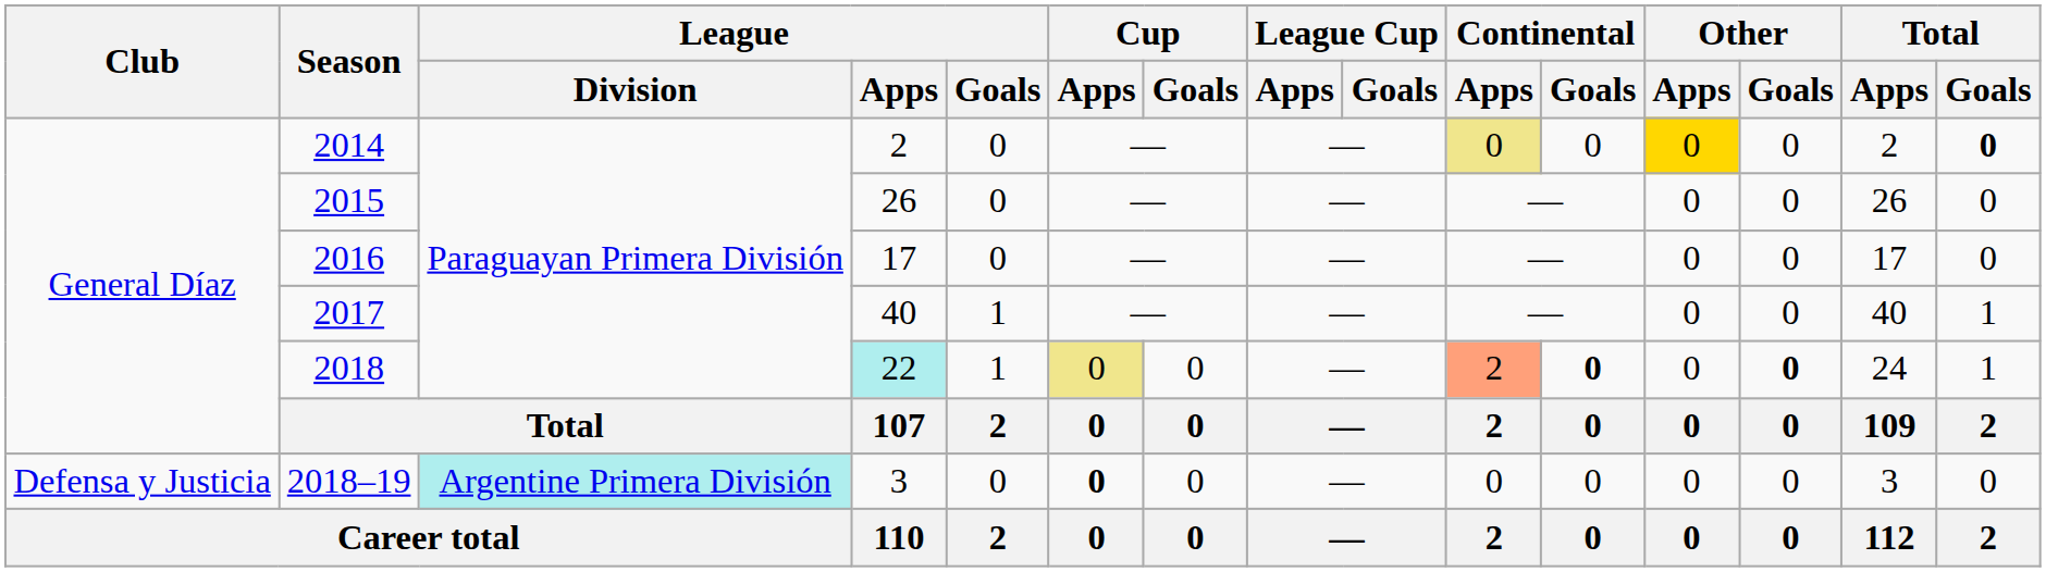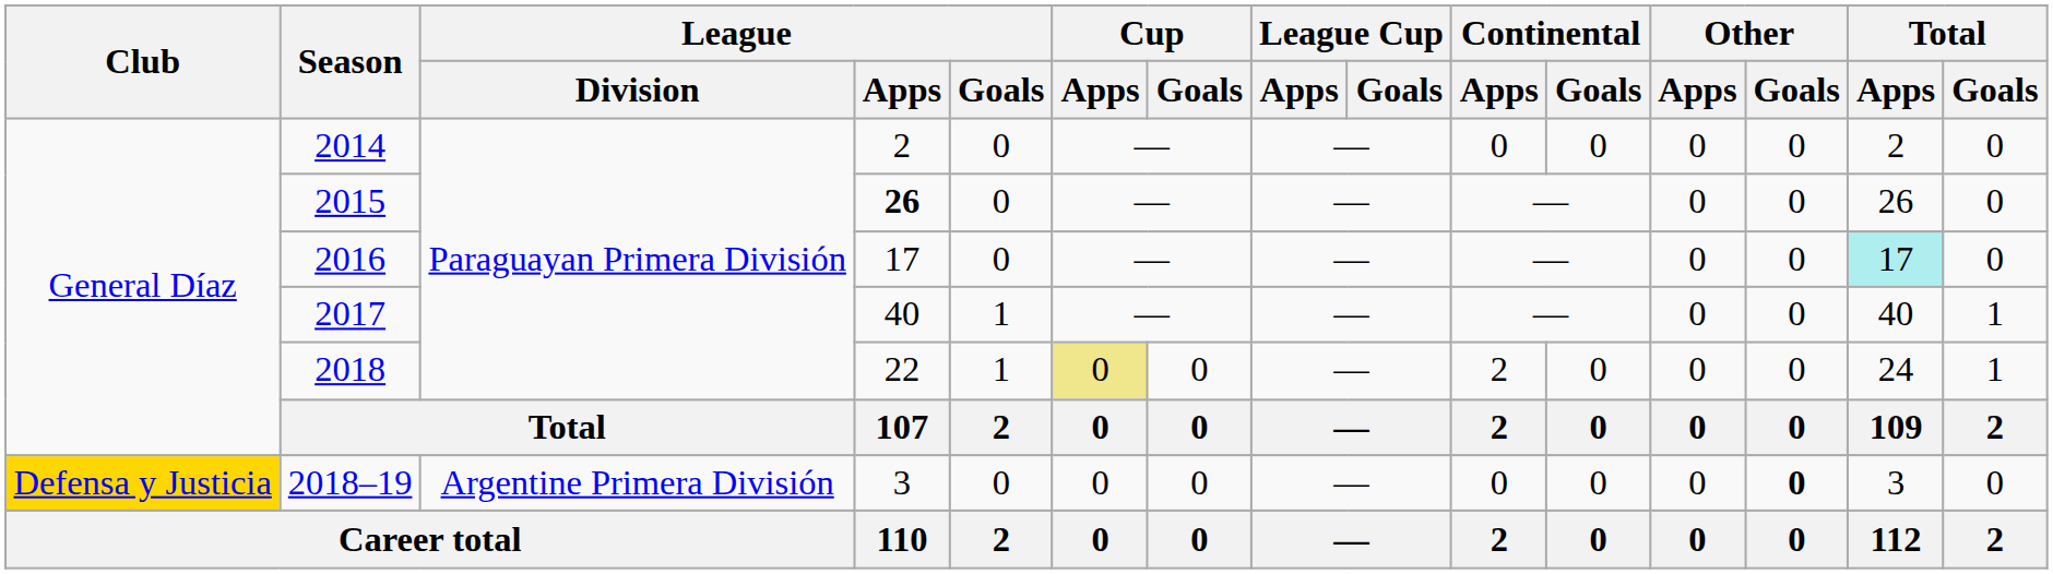2014 | Continental / Apps: khaki background -> no background
2014 | Other / Apps: gold background -> no background
2014 | Total / Goals: bold -> normal
2015 | League / Apps: normal -> bold
2016 | Total / Apps: no background -> paleturquoise background
2018 | League / Apps: paleturquoise background -> no background
2018 | Continental / Apps: lightsalmon background -> no background
2018 | Continental / Goals: bold -> normal
2018 | Other / Goals: bold -> normal
2018–19 | Club: no background -> gold background
2018–19 | League / Division: paleturquoise background -> no background
2018–19 | Cup / Apps: bold -> normal
2018–19 | Other / Goals: normal -> bold
